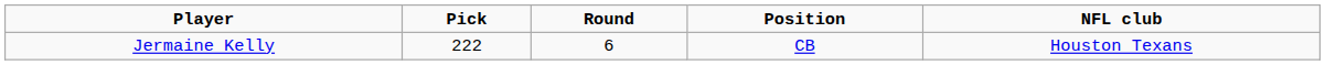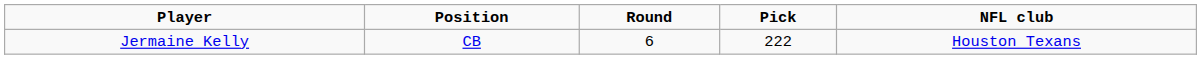columns swapped: Position <-> Pick
